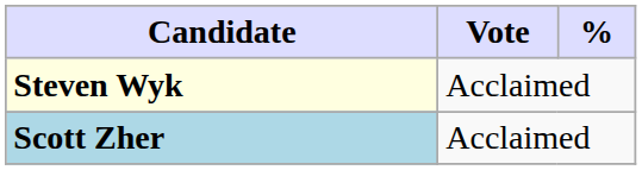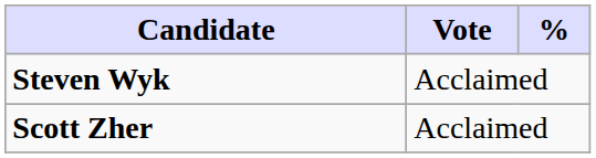Steven Wyk | Candidate: lightyellow background -> no background
Scott Zher | Candidate: lightblue background -> no background
